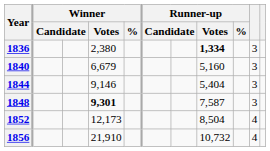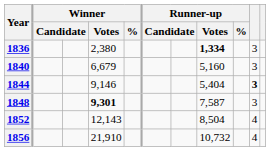1844 | column 10: normal -> bold
1852 | Winner / Votes: 12,173 -> 12,143
